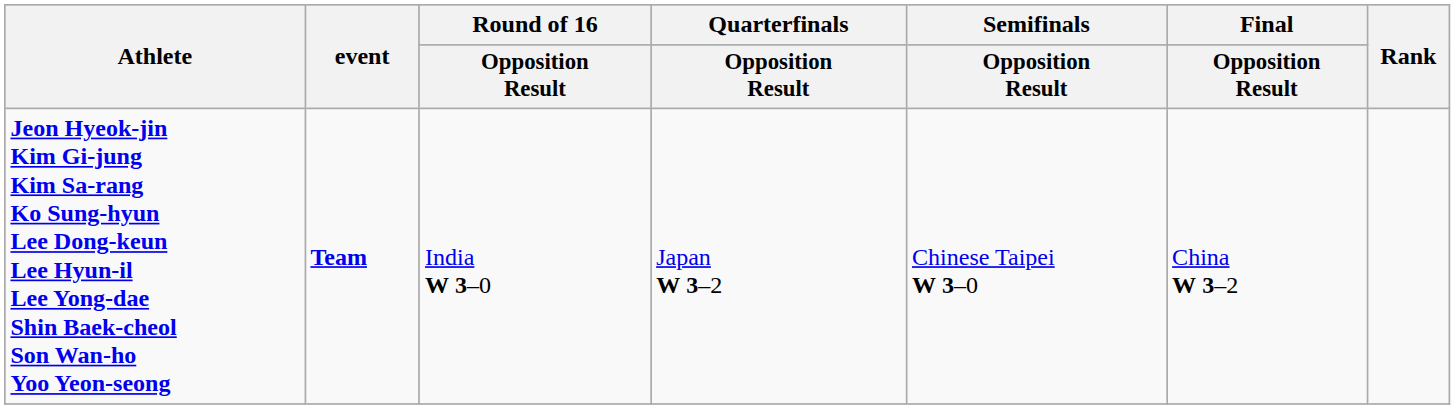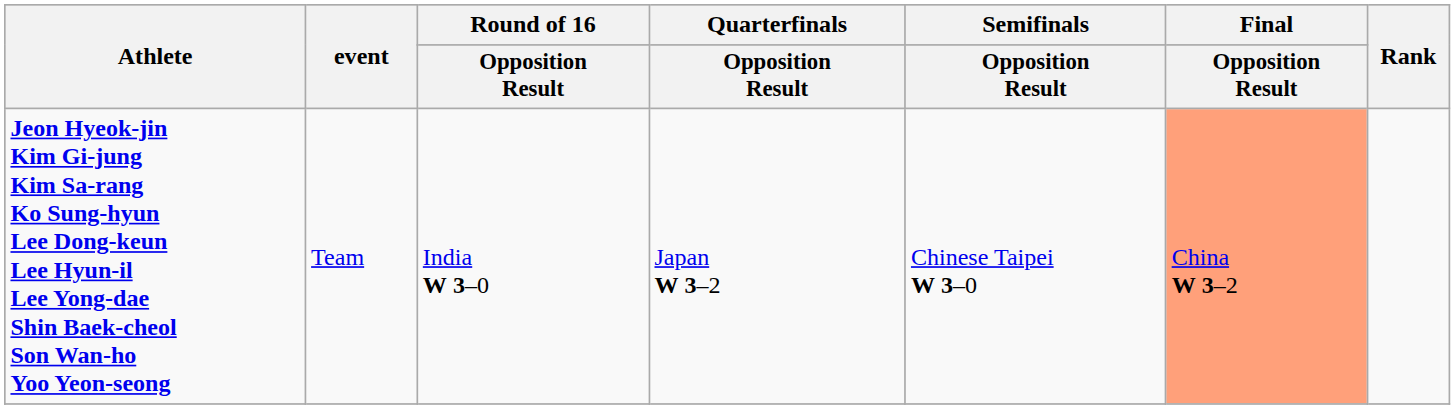row 3 | event: bold -> normal
row 3 | Final / Opposition Result: no background -> lightsalmon background
